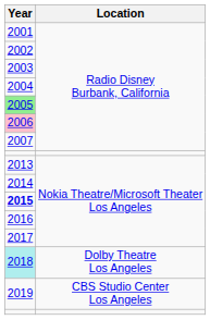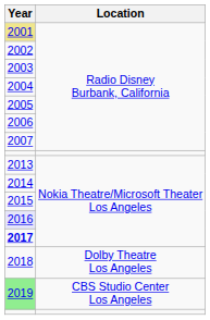row 2 | Year: no background -> khaki background
row 6 | Year: lightgreen background -> no background
row 7 | Year: pink background -> no background
row 12 | Year: bold -> normal
row 13 | Year: no background -> lavender background
row 14 | Year: normal -> bold
row 15 | Year: paleturquoise background -> no background
row 16 | Year: no background -> lightgreen background
